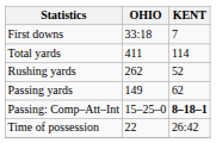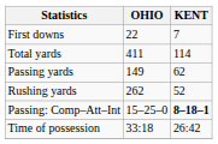First downs | OHIO: 33:18 -> 22
rows swapped: Rushing yards <-> Passing yards
Time of possession | OHIO: 22 -> 33:18
